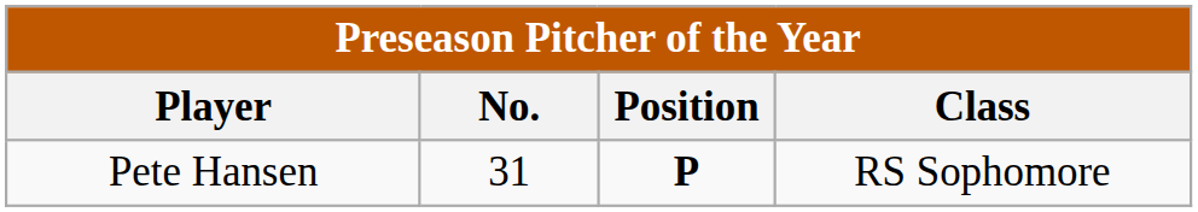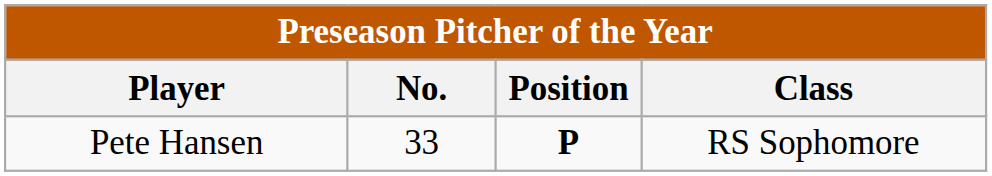Pete Hansen | No.: 31 -> 33
